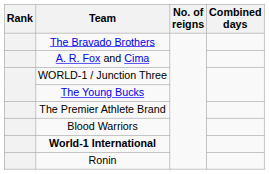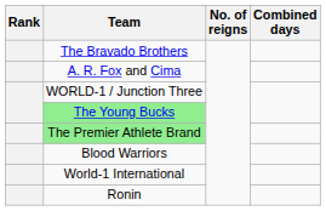The Young Bucks | Team: no background -> lightgreen background
The Premier Athlete Brand | Team: no background -> lightgreen background
World-1 International | Team: bold -> normal
